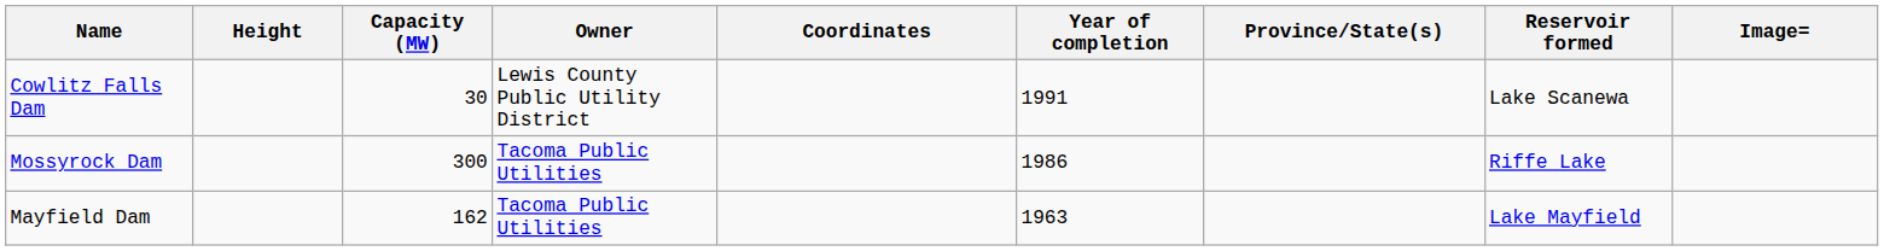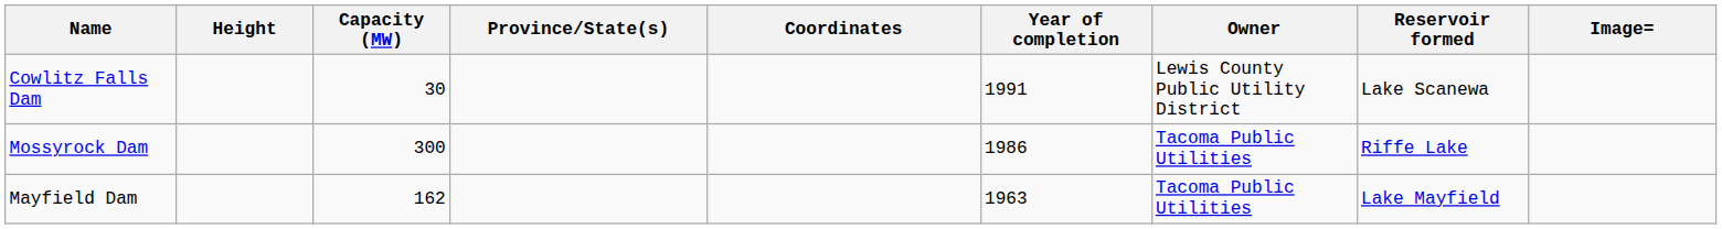columns swapped: Province/State(s) <-> Owner
